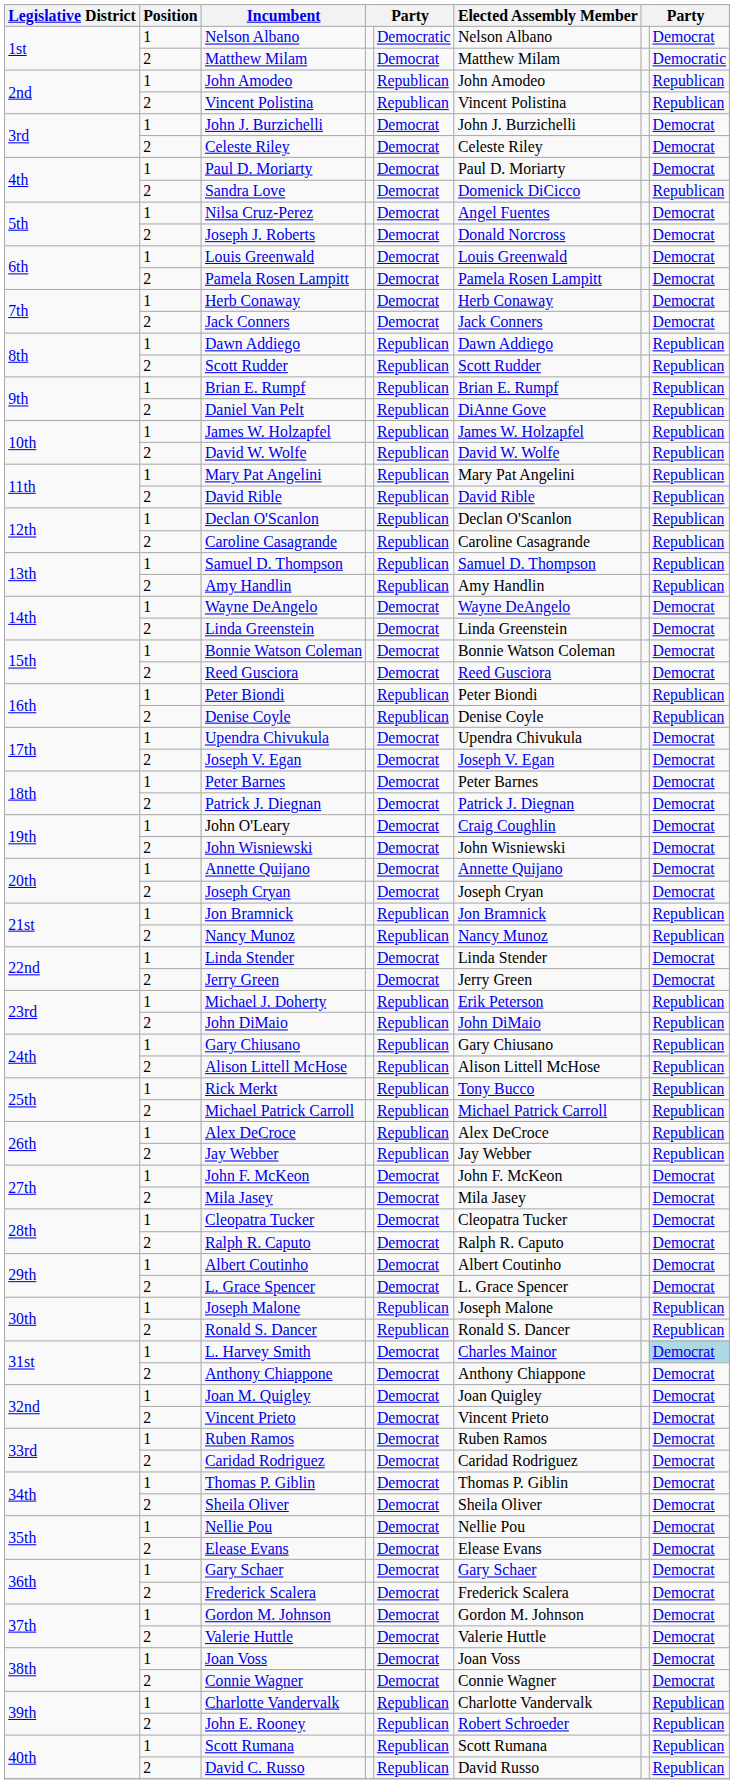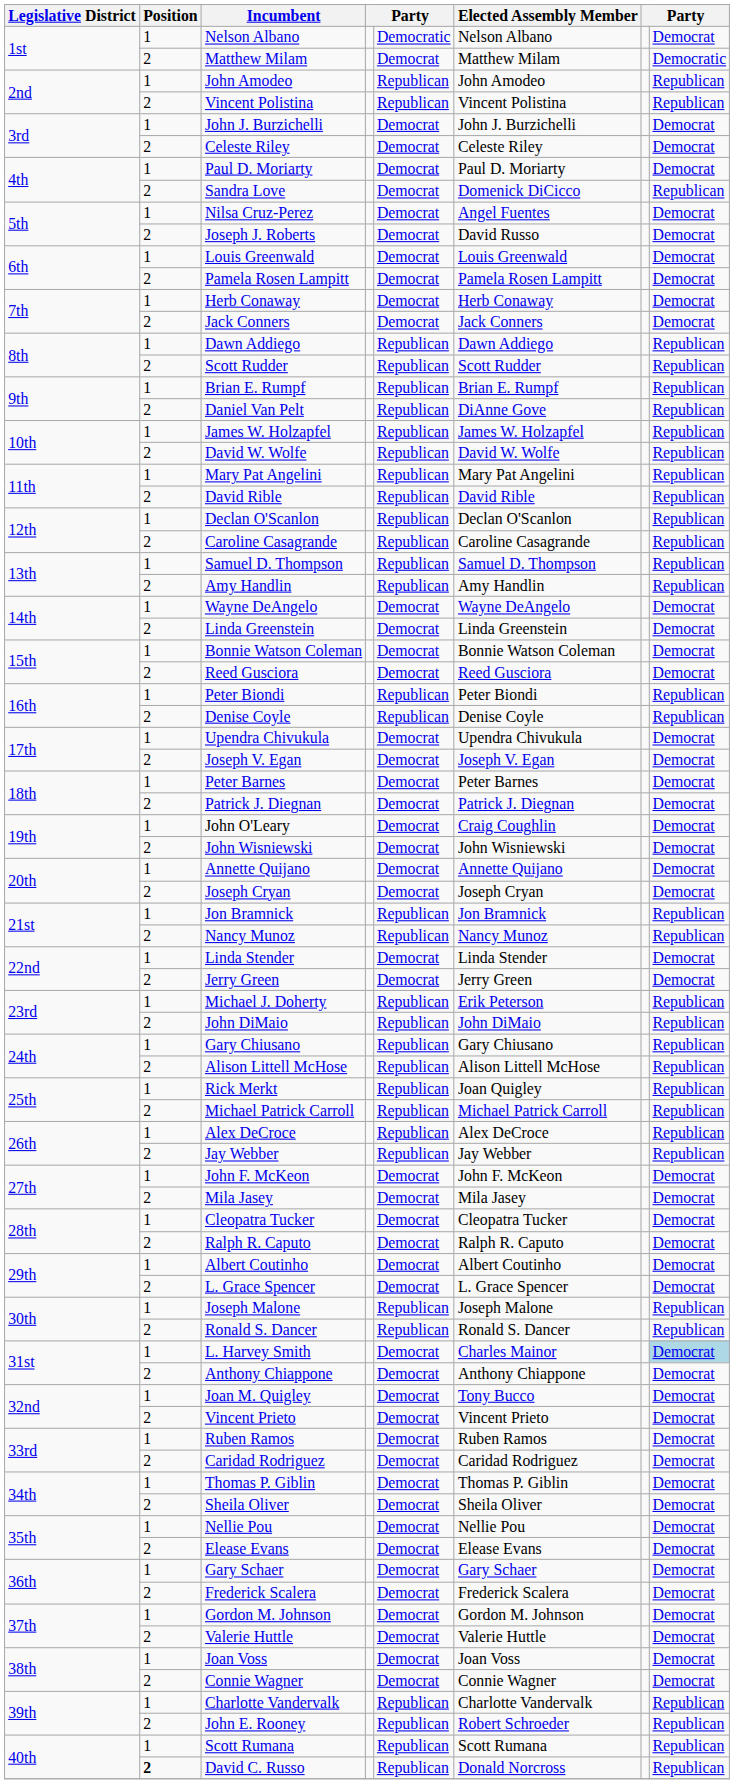Joseph J. Roberts | Elected Assembly Member: Donald Norcross -> David Russo
Rick Merkt | Elected Assembly Member: Tony Bucco -> Joan Quigley
Joan M. Quigley | Elected Assembly Member: Joan Quigley -> Tony Bucco
David C. Russo | Position: normal -> bold
David C. Russo | Elected Assembly Member: David Russo -> Donald Norcross
